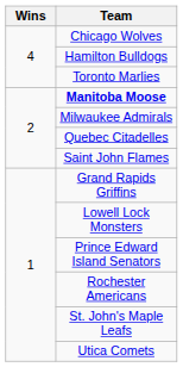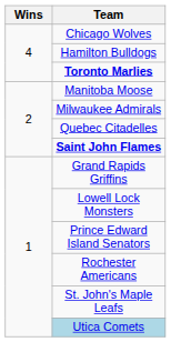Toronto Marlies | Team: normal -> bold
Manitoba Moose | Team: bold -> normal
Saint John Flames | Team: normal -> bold
Utica Comets | Team: no background -> lightblue background
